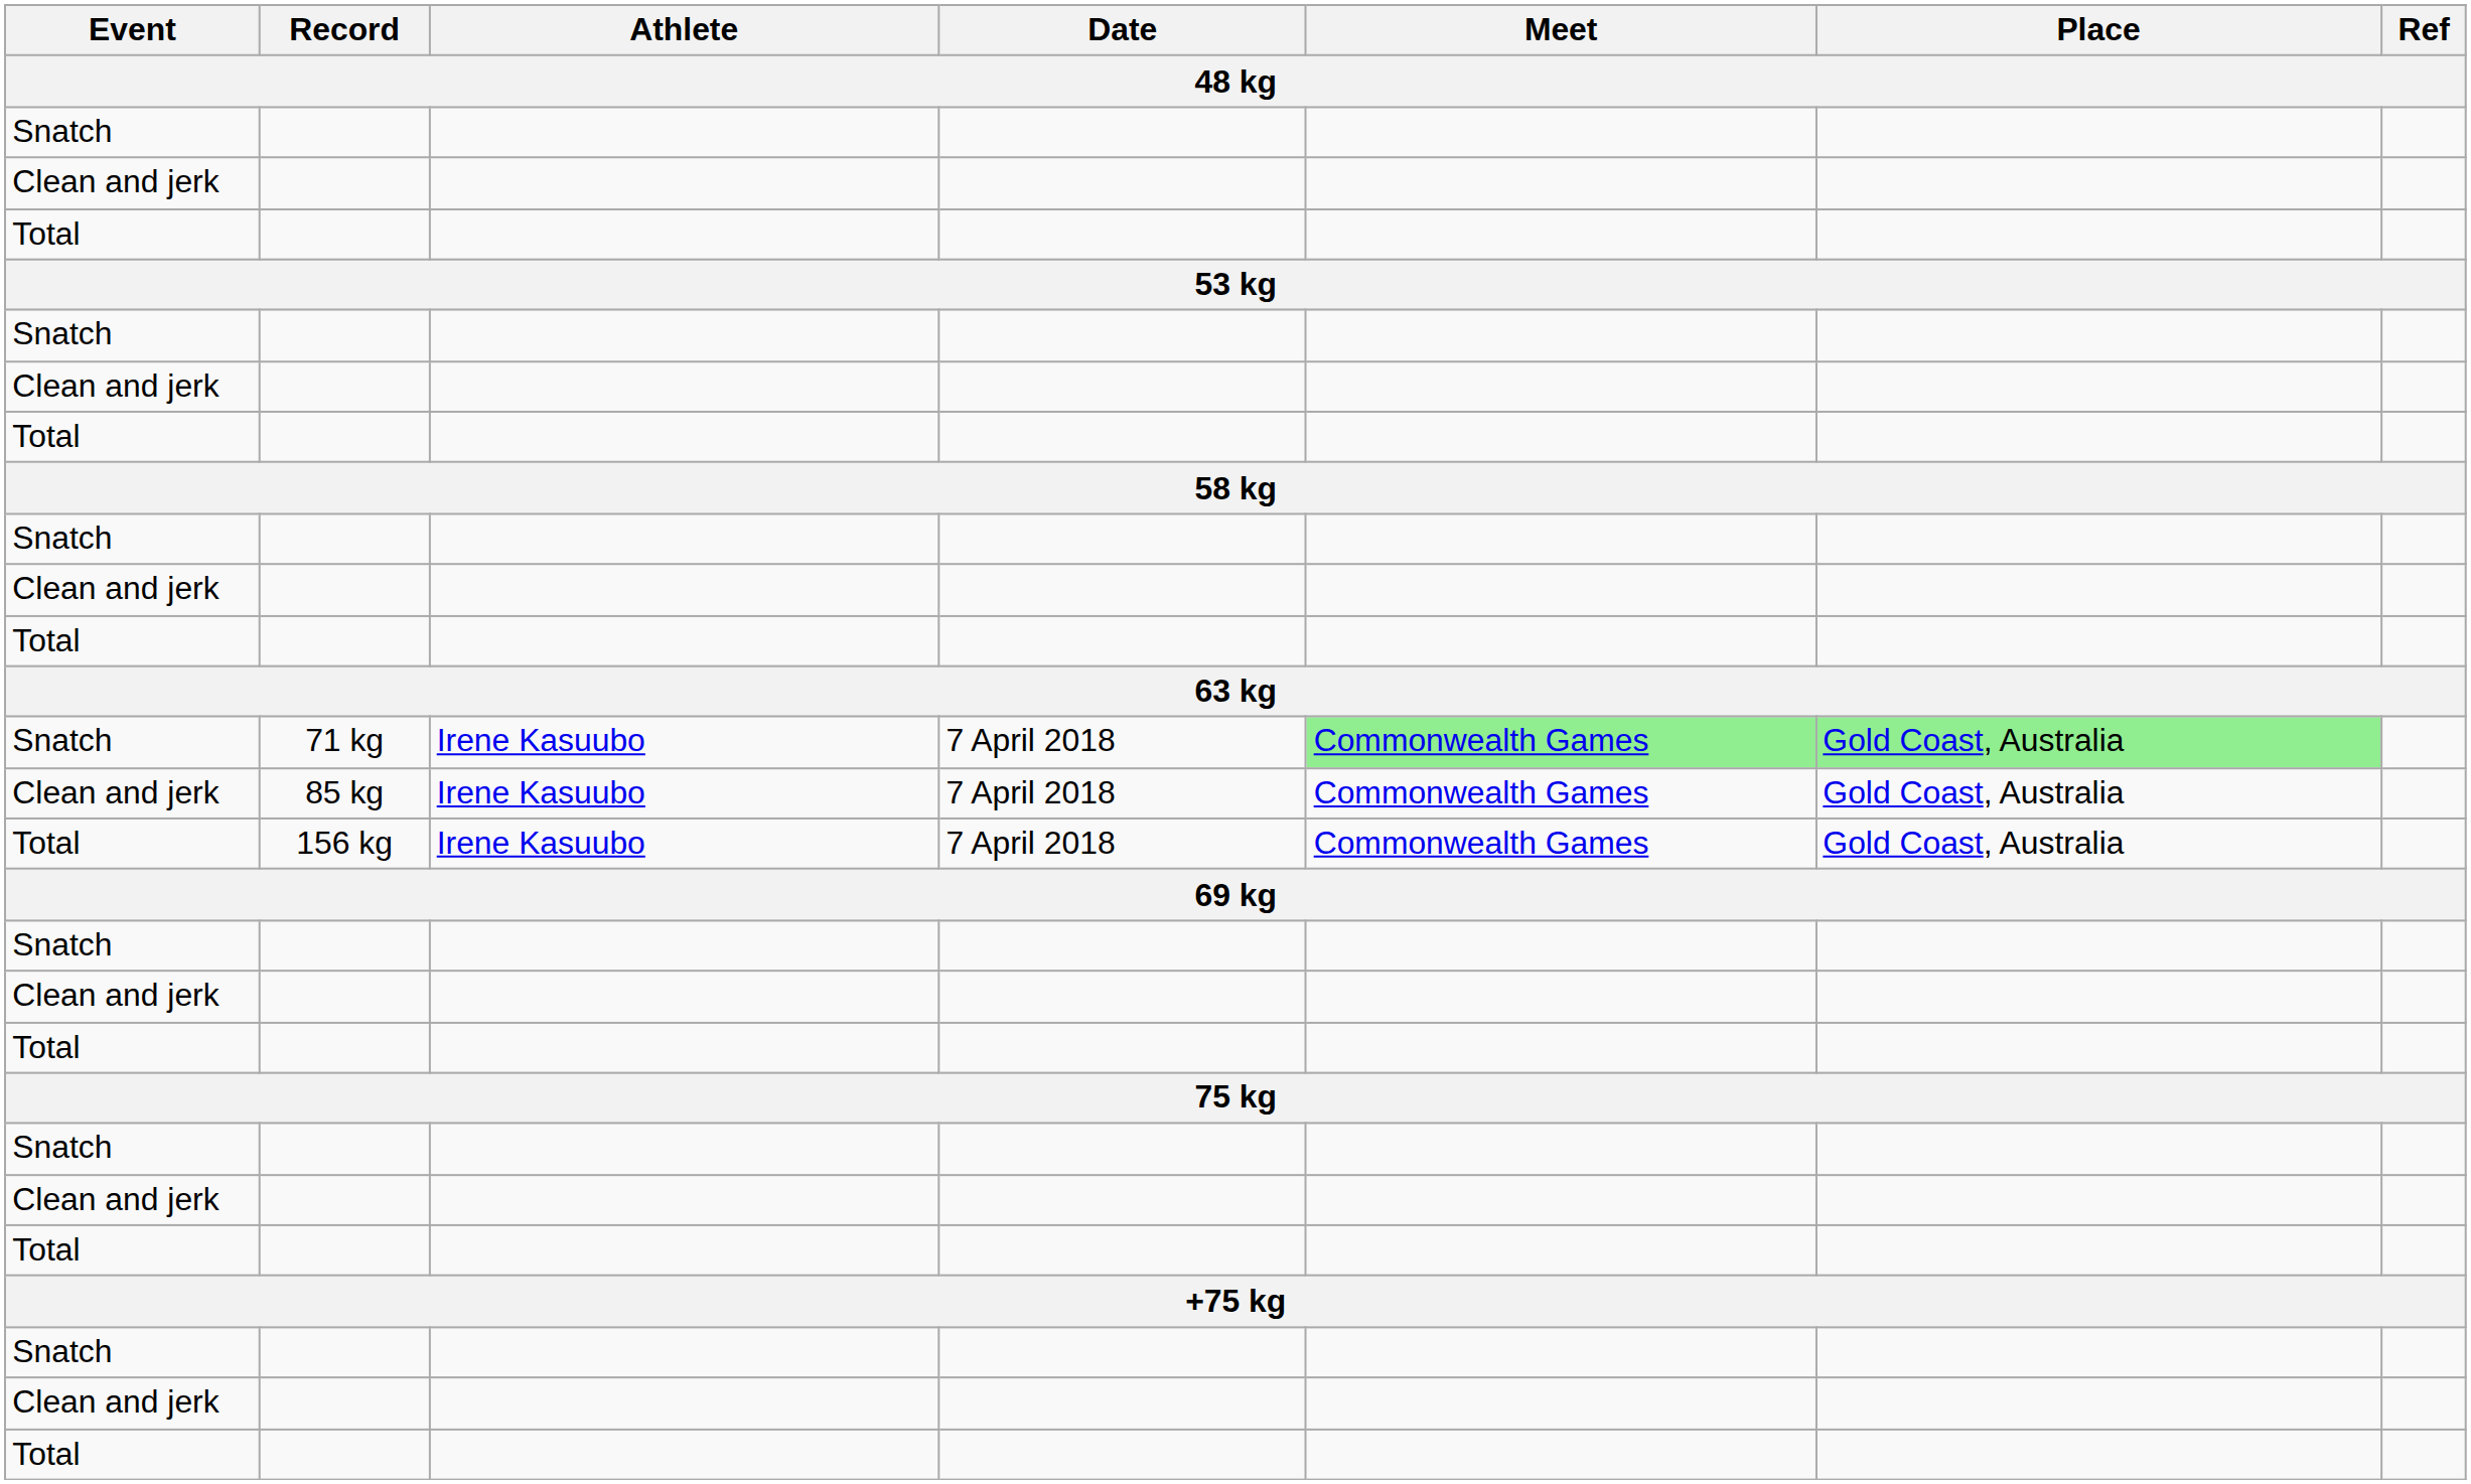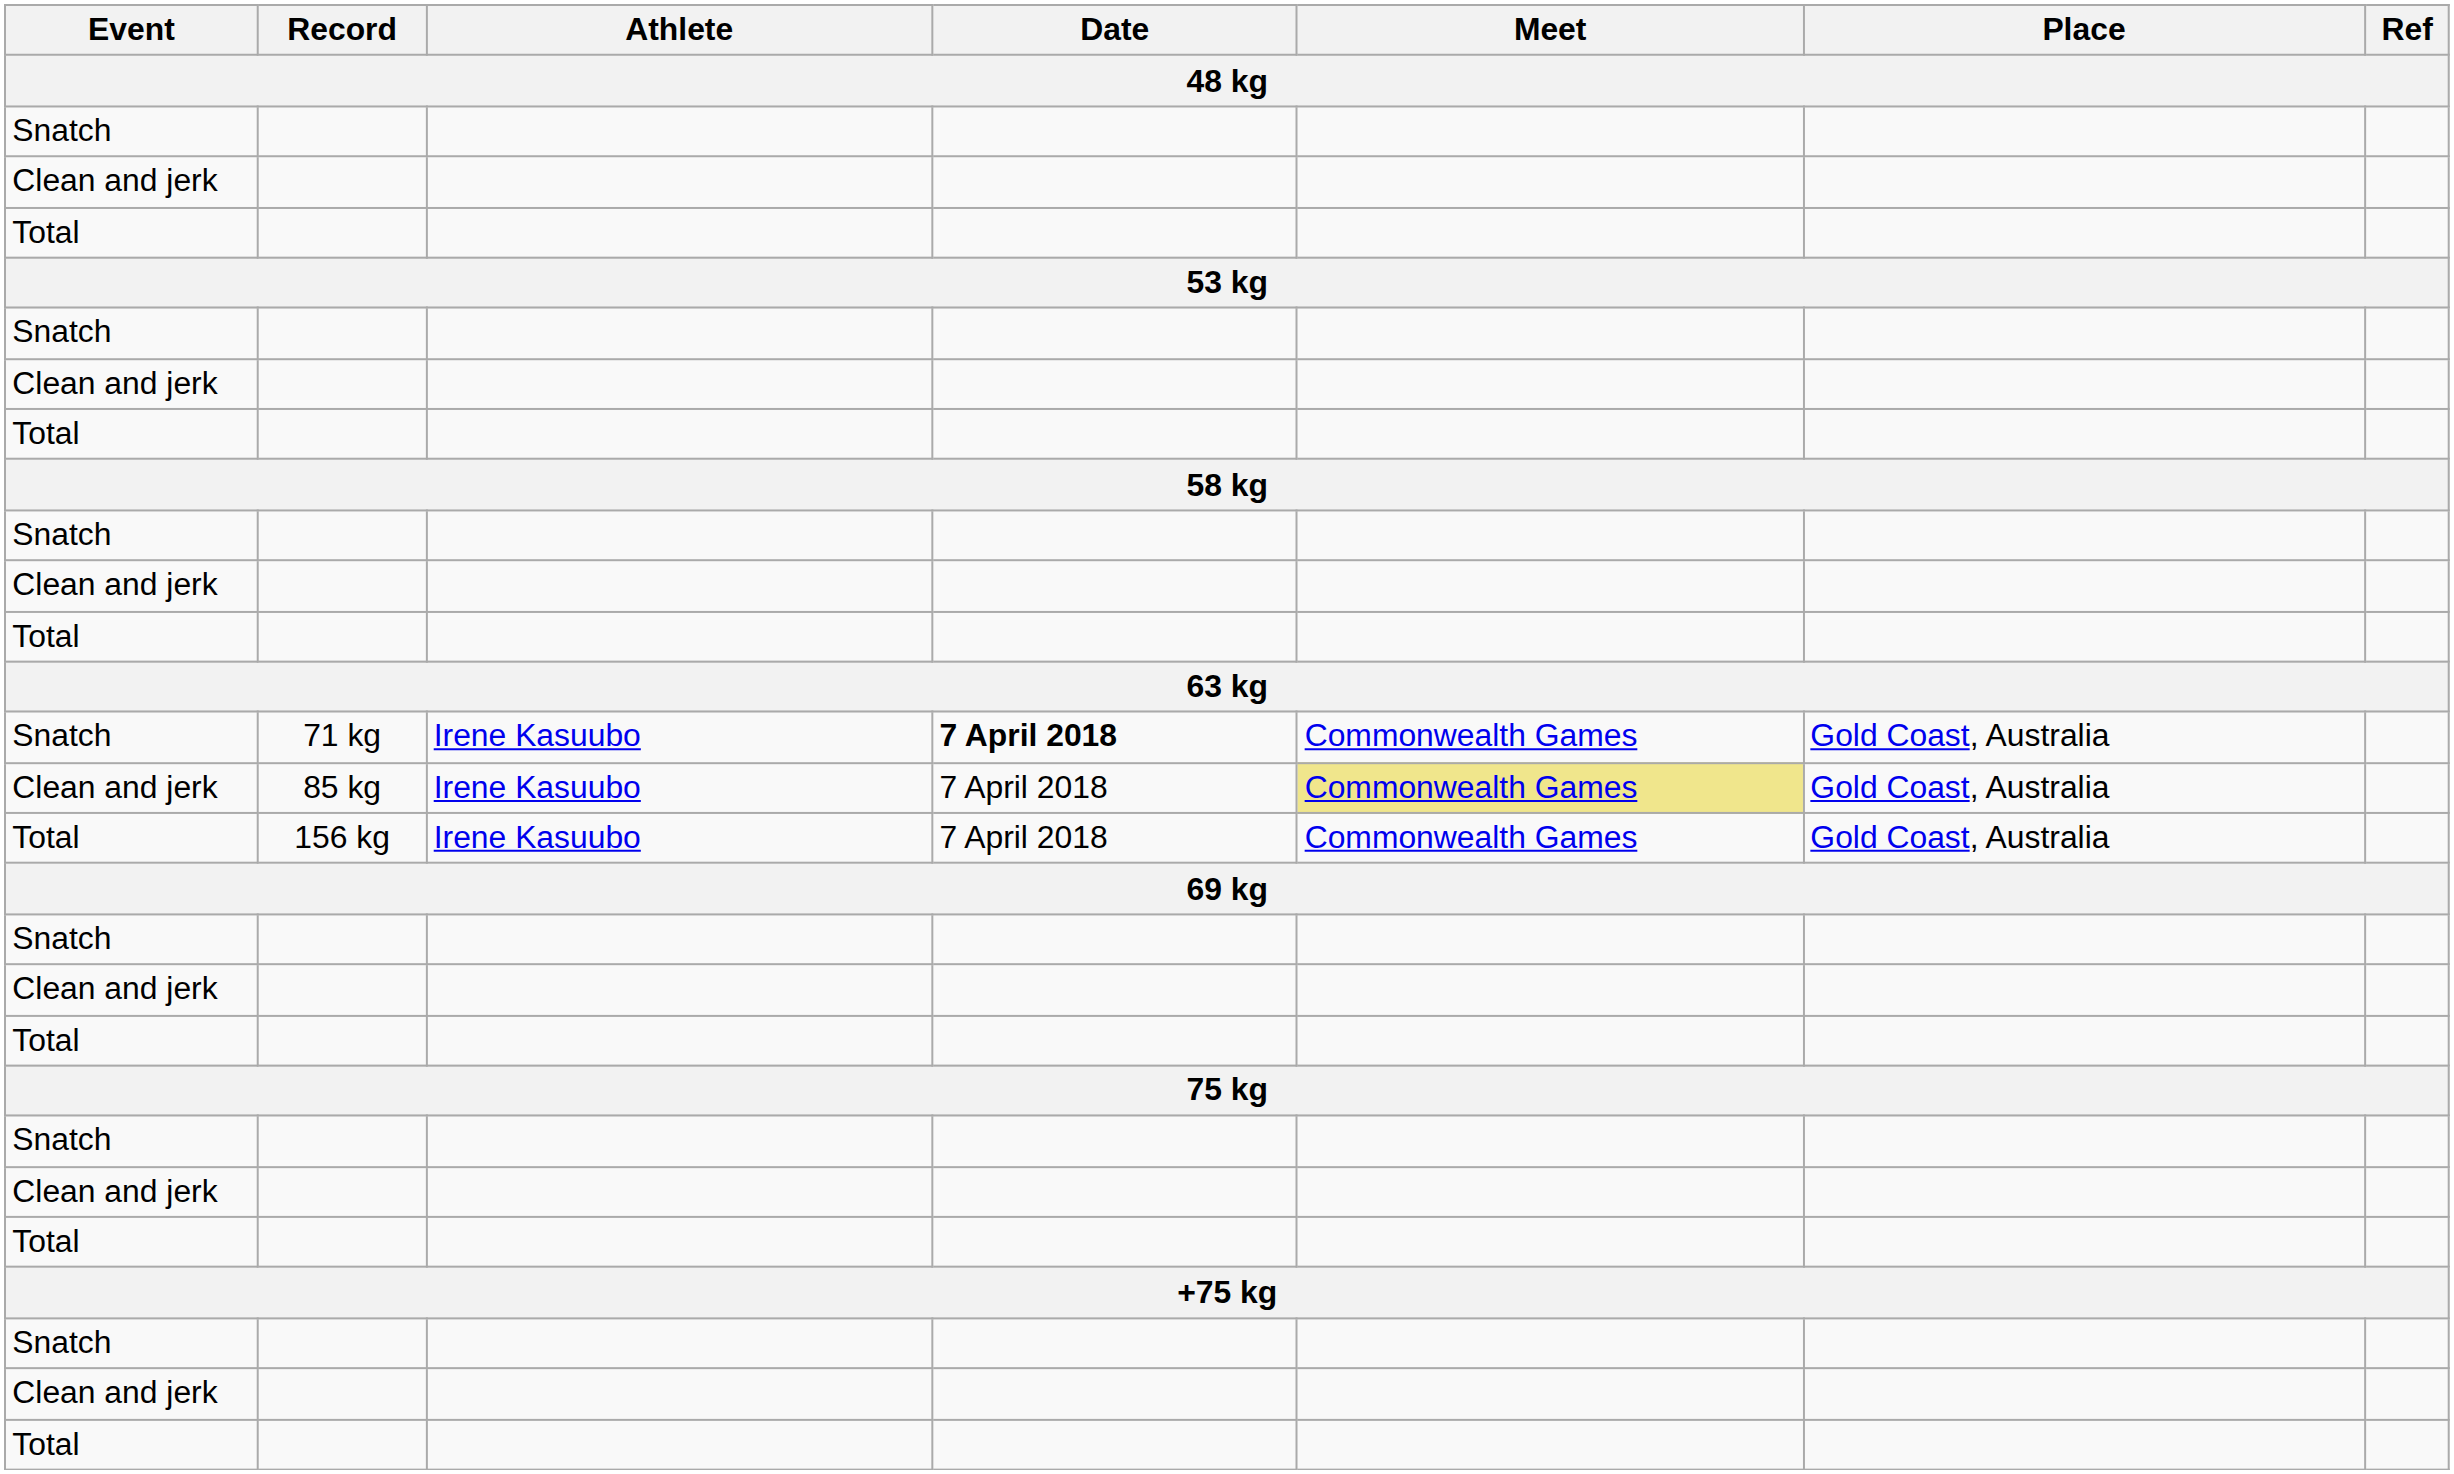71 kg | Date: normal -> bold
71 kg | Meet: lightgreen background -> no background
71 kg | Place: lightgreen background -> no background
85 kg | Meet: no background -> khaki background
